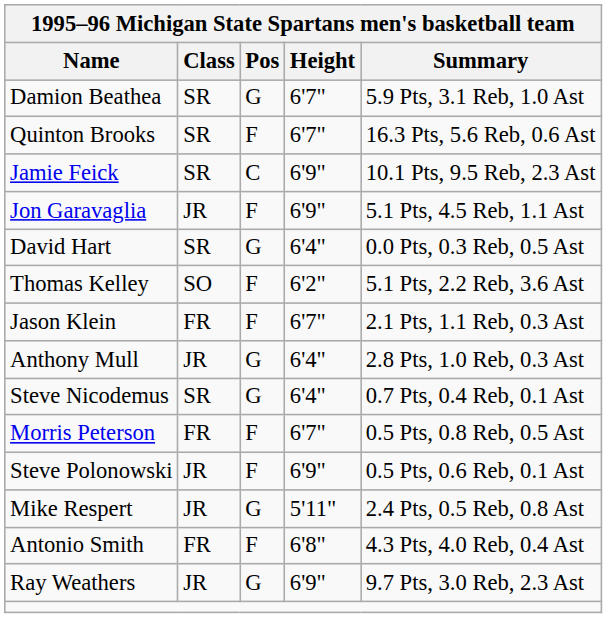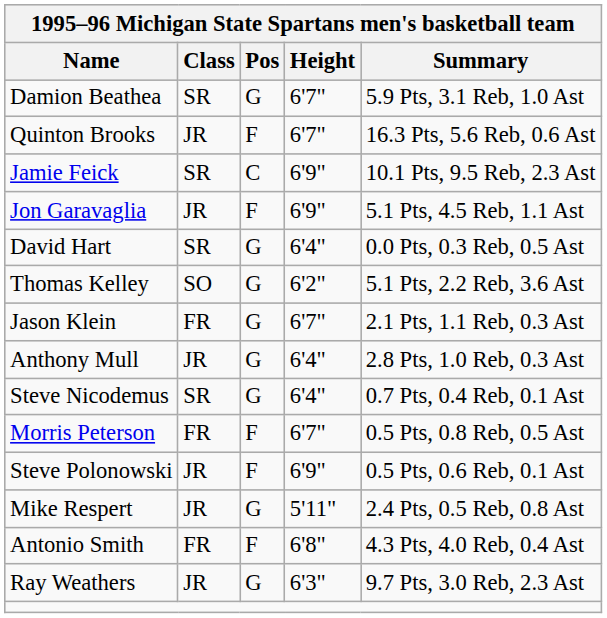Quinton Brooks | Class: SR -> JR
Thomas Kelley | Pos: F -> G
Jason Klein | Pos: F -> G
Ray Weathers | Height: 6'9" -> 6'3"
